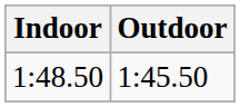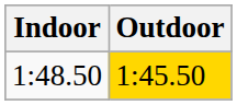1:48.50 | Outdoor: no background -> gold background
